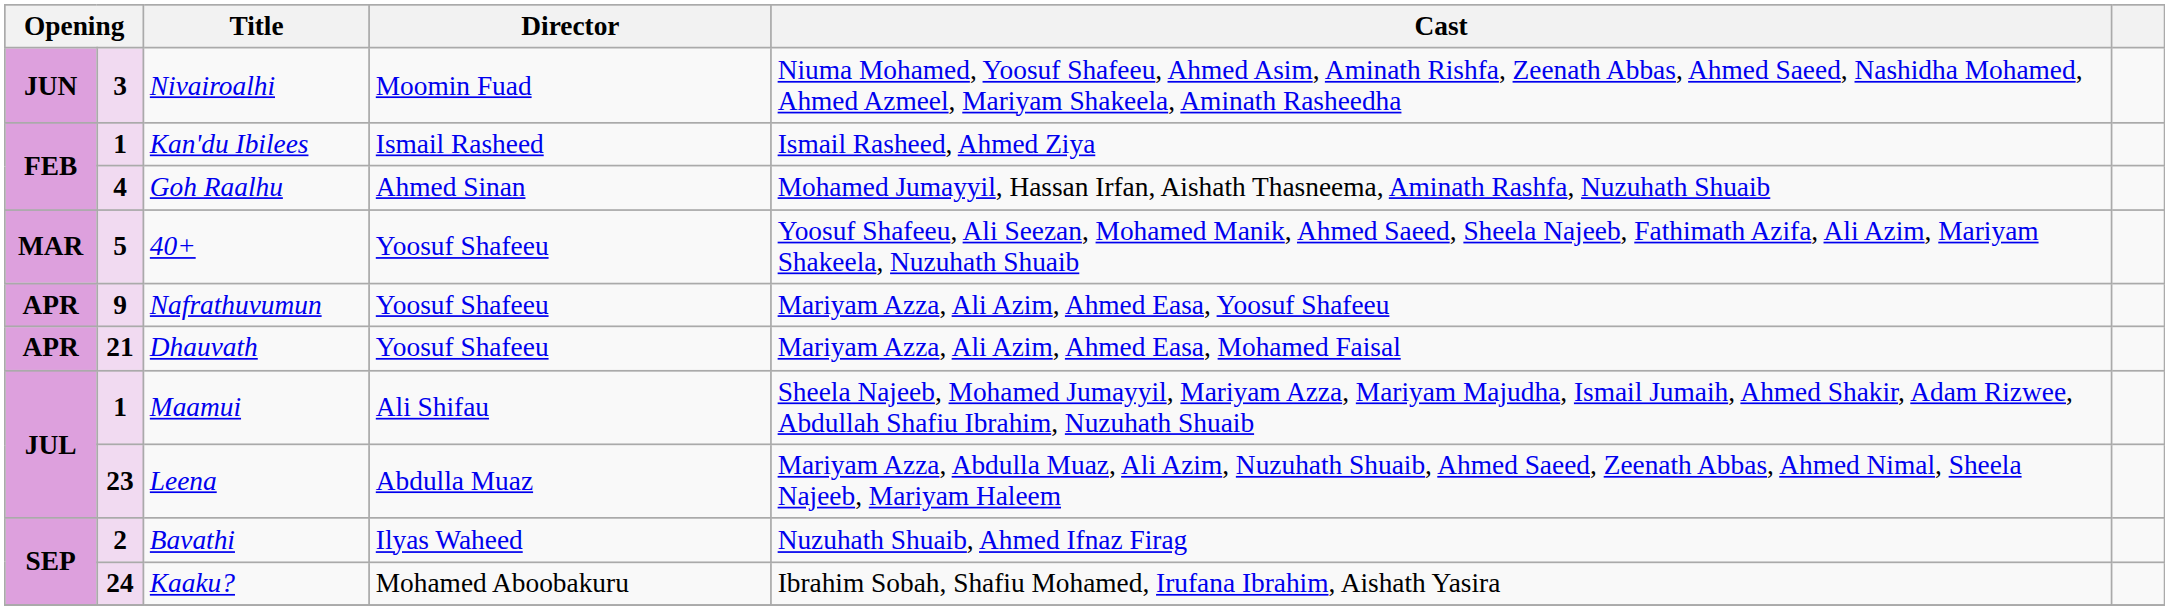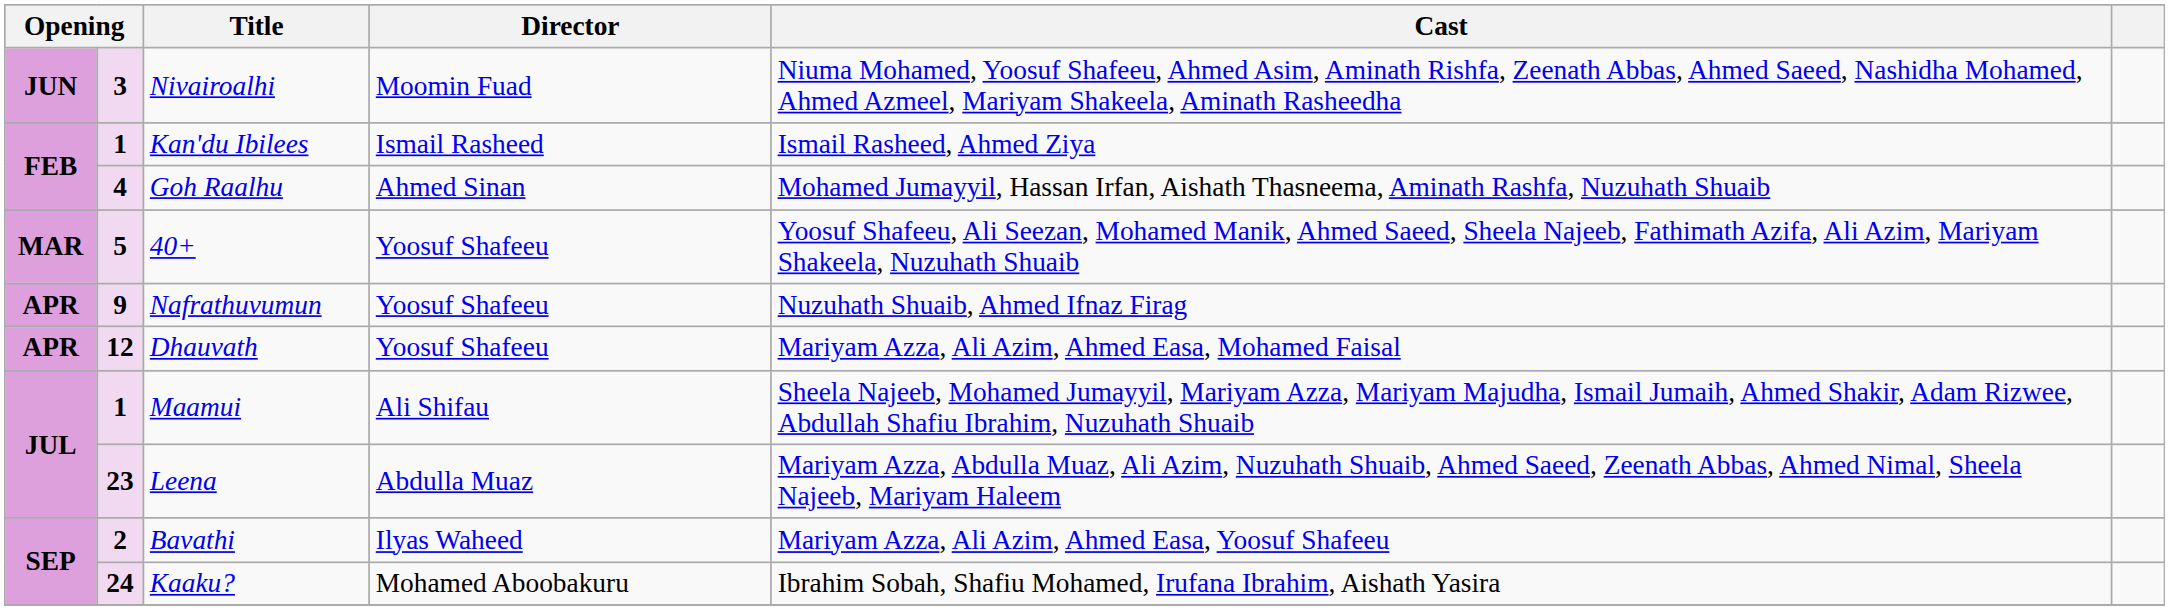Nafrathuvumun | Cast: Mariyam Azza, Ali Azim, Ahmed Easa, Yoosuf Shafeeu -> Nuzuhath Shuaib, Ahmed Ifnaz Firag
Dhauvath | column 2: 21 -> 12
Bavathi | Cast: Nuzuhath Shuaib, Ahmed Ifnaz Firag -> Mariyam Azza, Ali Azim, Ahmed Easa, Yoosuf Shafeeu
